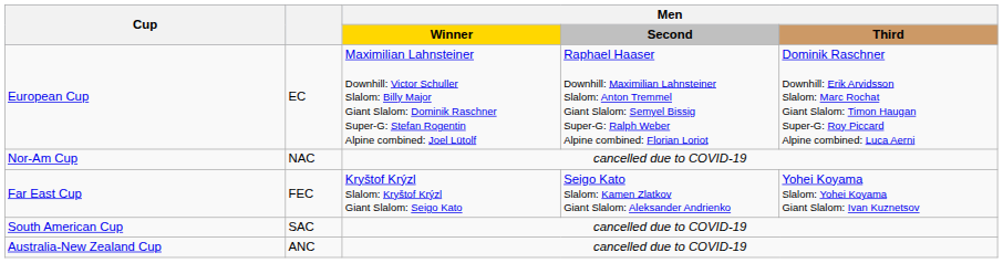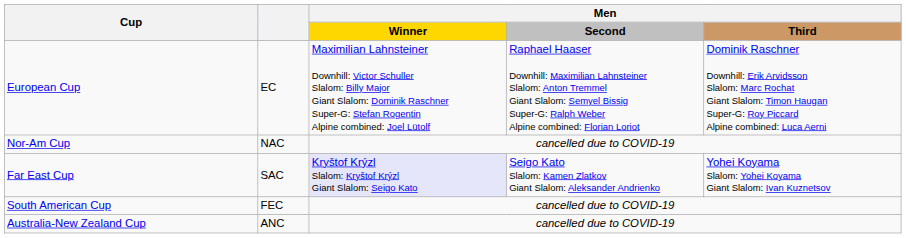Far East Cup | column 2: FEC -> SAC
Far East Cup | Men / Winner: no background -> lavender background
South American Cup | column 2: SAC -> FEC
